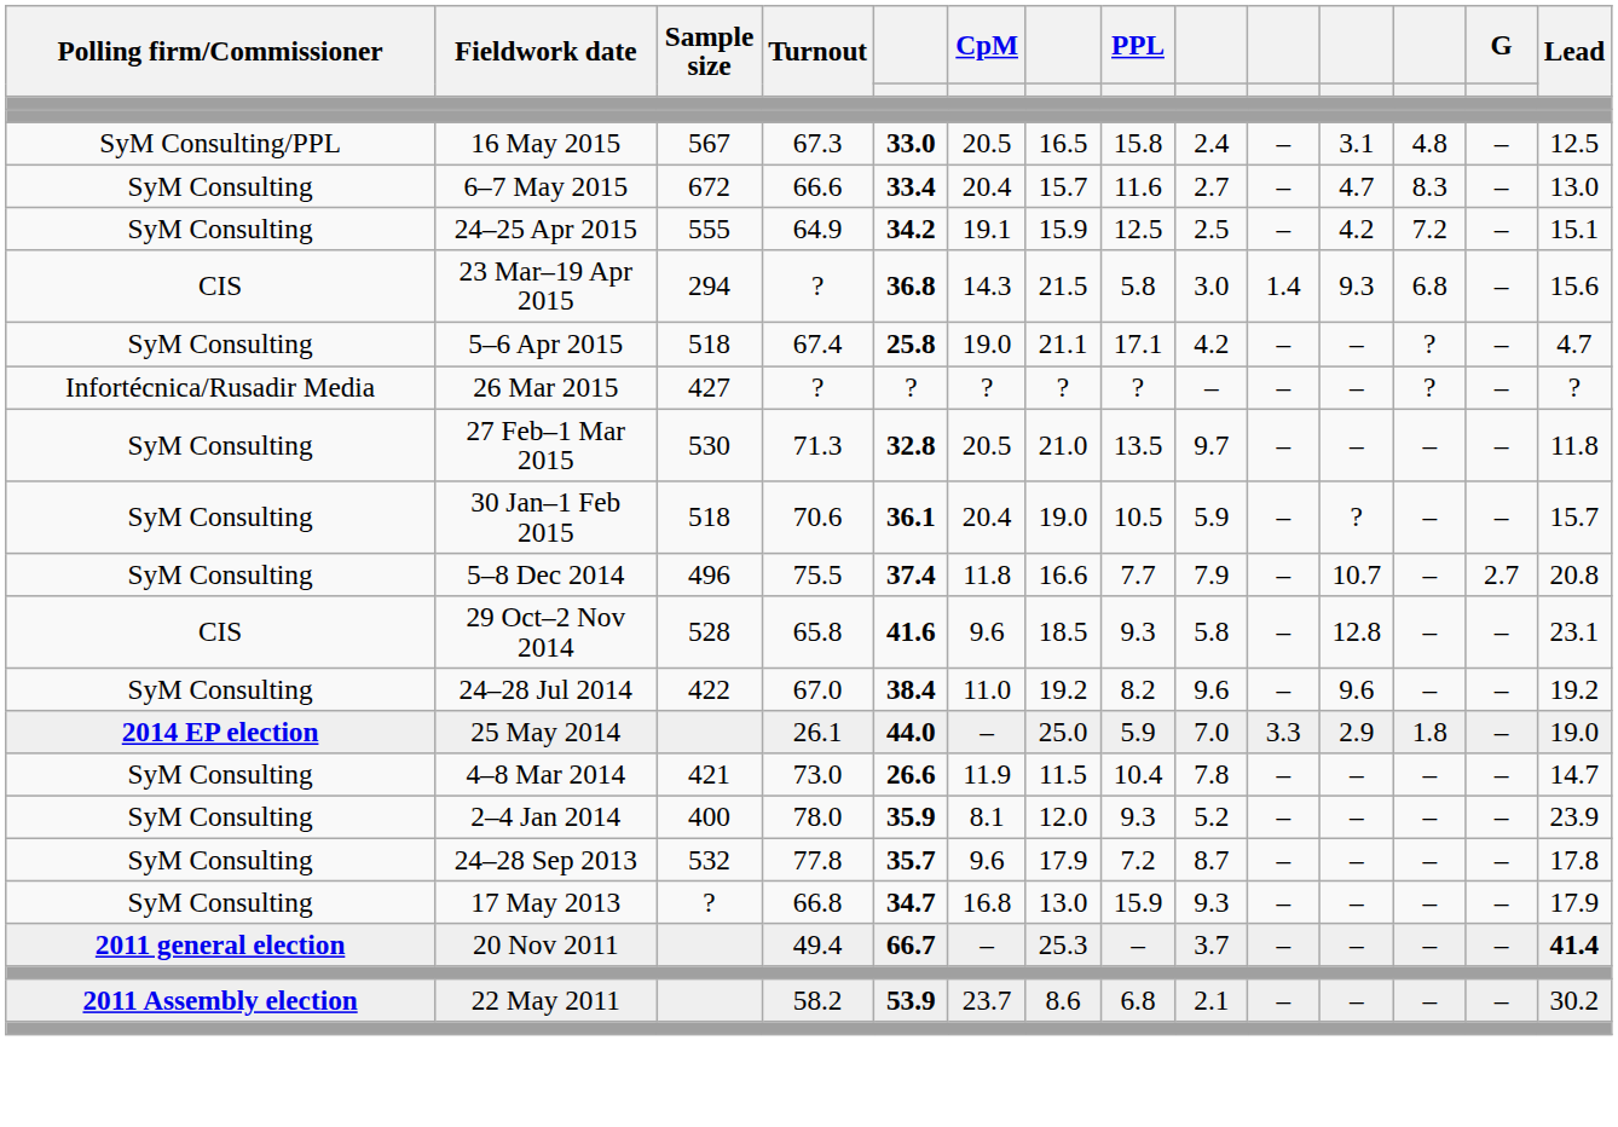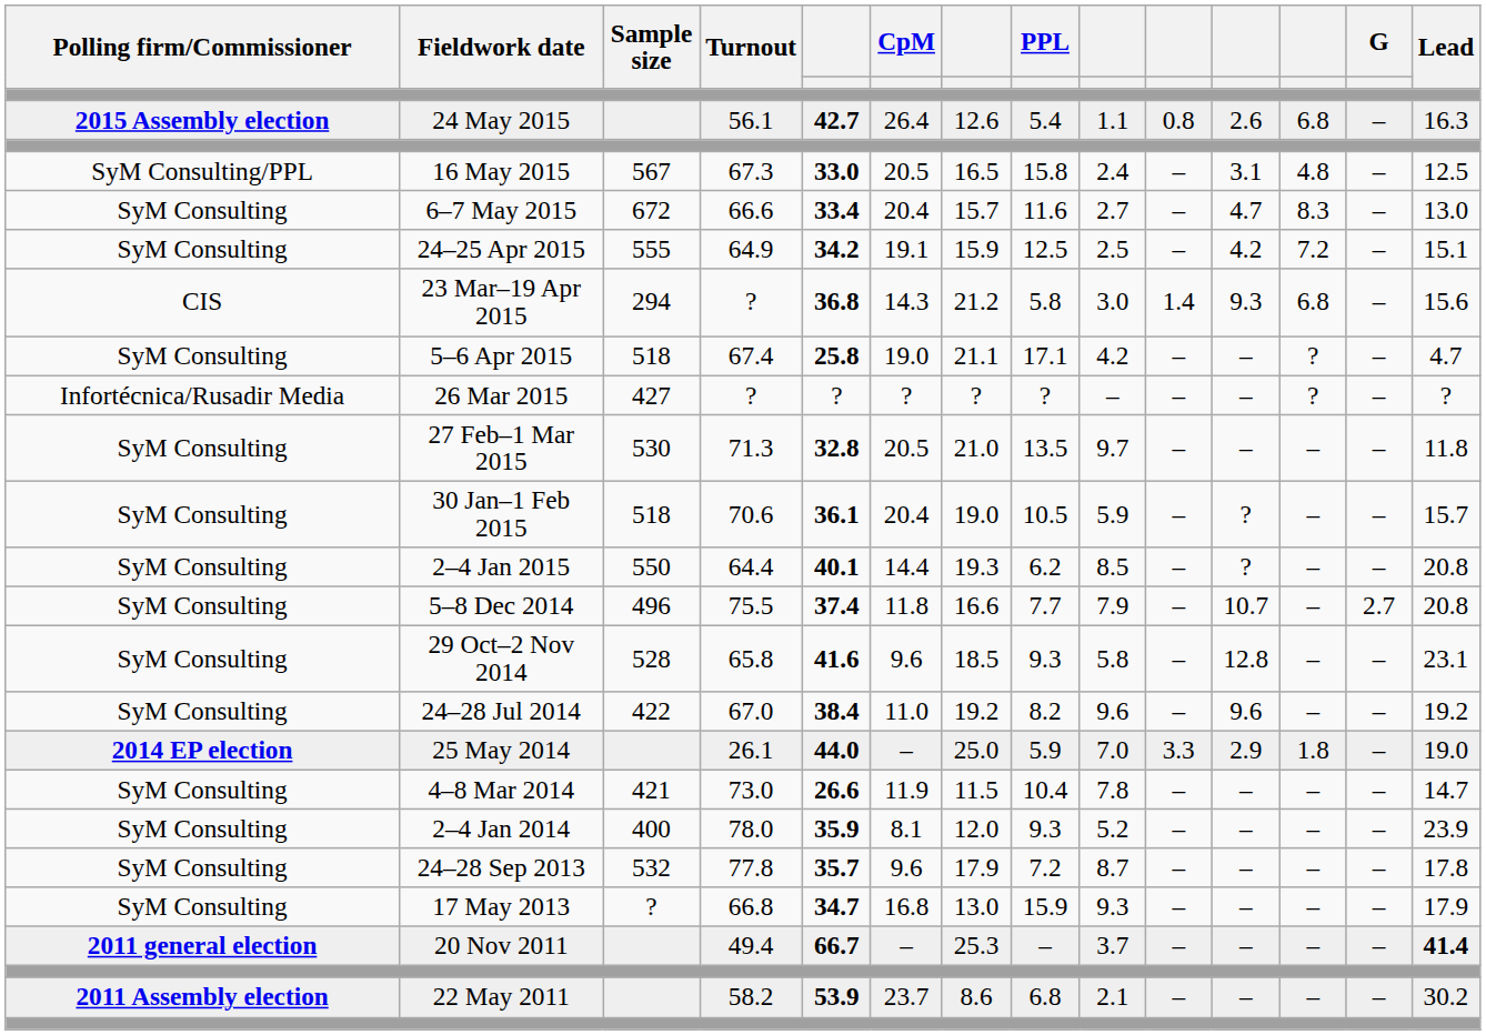+ row: 2015 Assembly election | 24 May 2015 | 56.1 | 42.7 | 26.4 | 12.6 | 5.4 | 1.1 | 0.8 | 2.6 | 6.8 | – | 16.3
23 Mar–19 Apr 2015 | column 7: 21.5 -> 21.2
+ row: SyM Consulting | 2–4 Jan 2015 | 550 | 64.4 | 40.1 | 14.4 | 19.3 | 6.2 | 8.5 | – | ? | – | – | 20.8
29 Oct–2 Nov 2014 | Polling firm/Commissioner: CIS -> SyM Consulting
